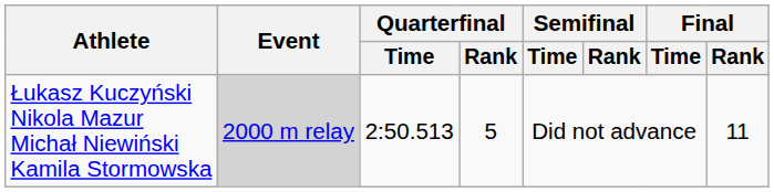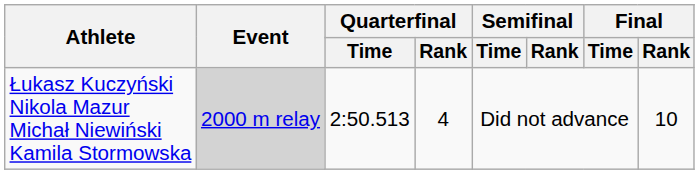row 3 | Quarterfinal / Rank: 5 -> 4
row 3 | Final / Rank: 11 -> 10
